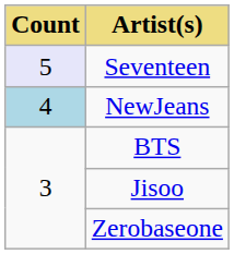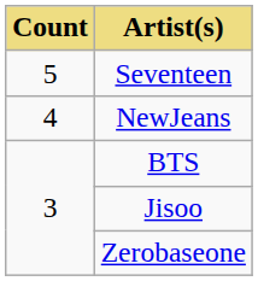Seventeen | Count: lavender background -> no background
NewJeans | Count: lightblue background -> no background
